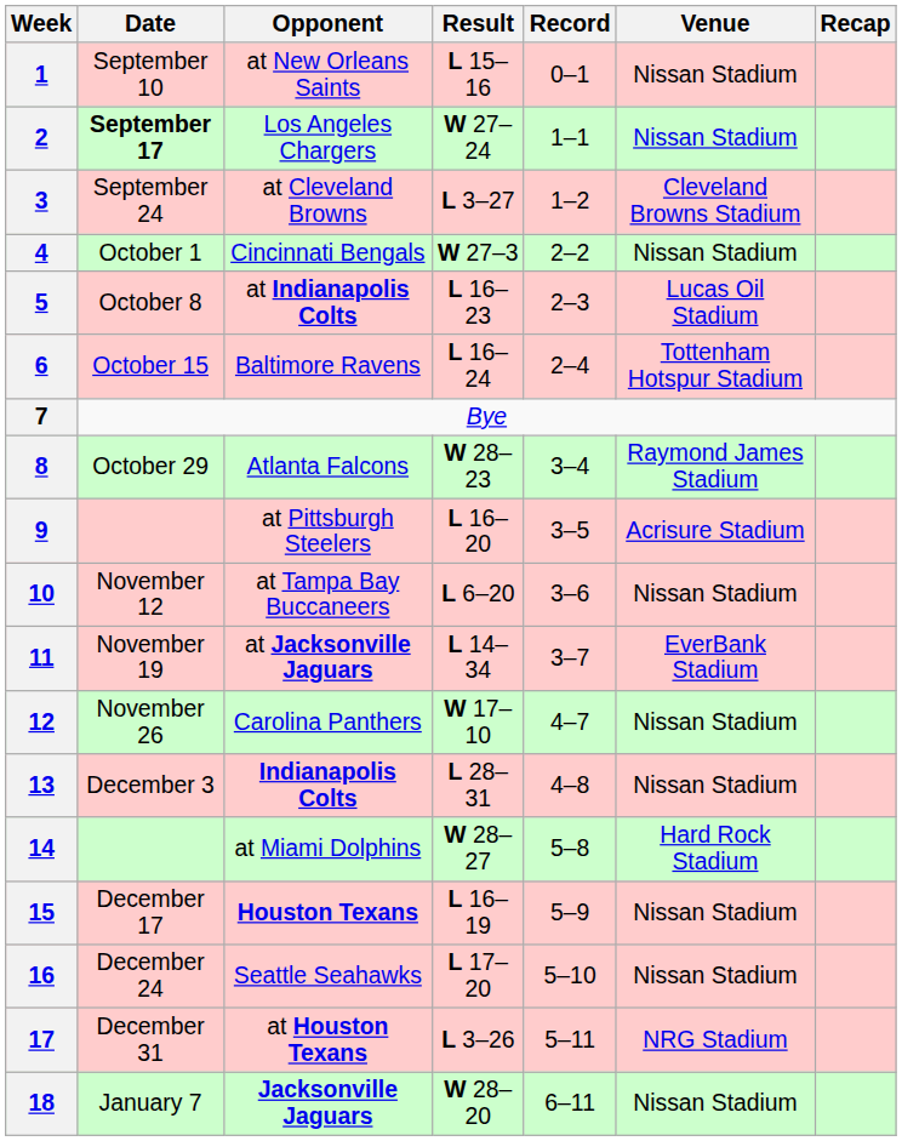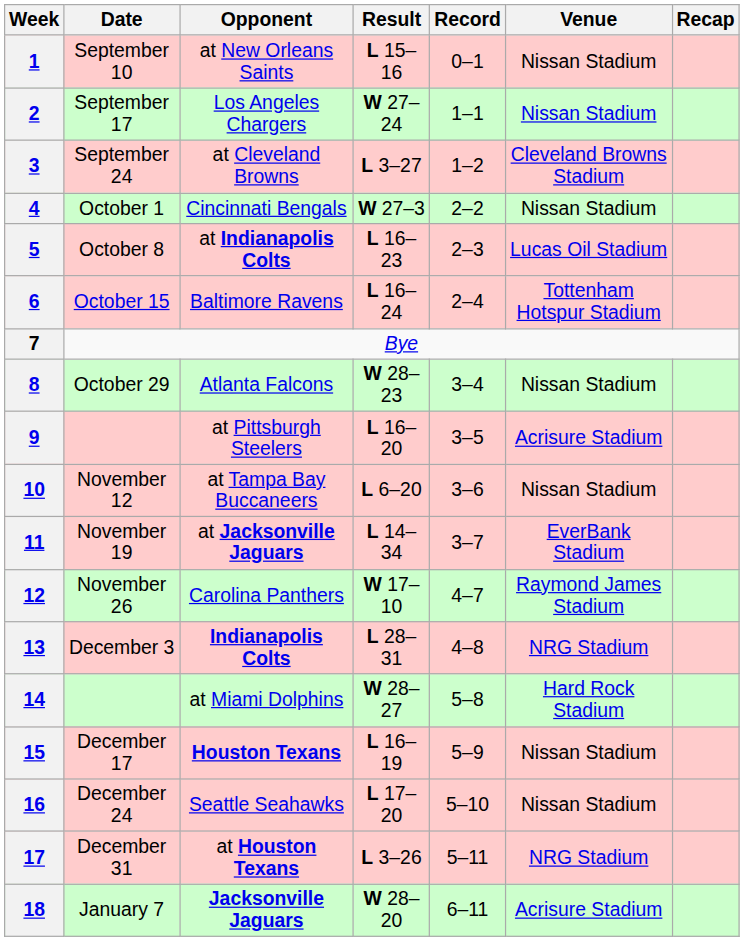2 | Date: bold -> normal
8 | Venue: Raymond James Stadium -> Nissan Stadium
12 | Venue: Nissan Stadium -> Raymond James Stadium
13 | Venue: Nissan Stadium -> NRG Stadium
18 | Venue: Nissan Stadium -> Acrisure Stadium
